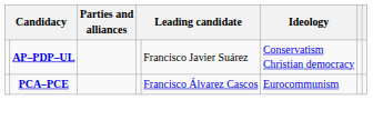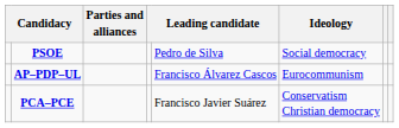+ row: PSOE | Pedro de Silva | Social democracy
AP–PDP–UL | column 5: Francisco Javier Suárez -> Francisco Álvarez Cascos
AP–PDP–UL | Ideology: Conservatism Christian democracy -> Eurocommunism
PCA–PCE | column 5: Francisco Álvarez Cascos -> Francisco Javier Suárez
PCA–PCE | Ideology: Eurocommunism -> Conservatism Christian democracy
